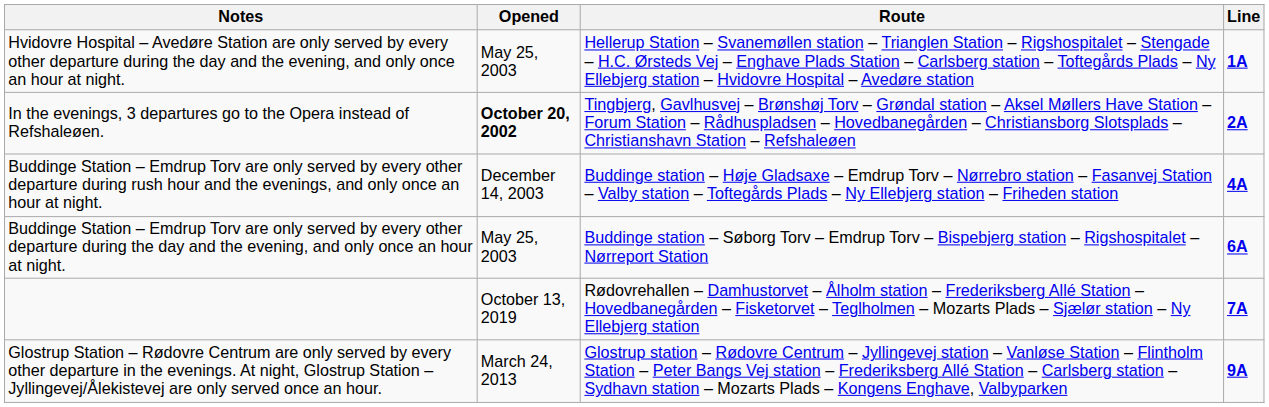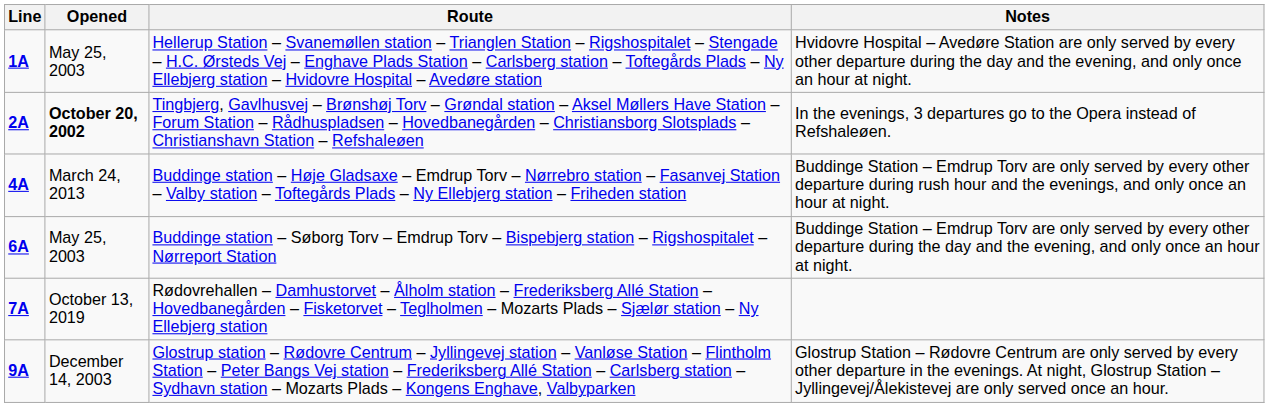columns swapped: Line <-> Notes
row 4 | Opened: December 14, 2003 -> March 24, 2013
row 7 | Opened: March 24, 2013 -> December 14, 2003
